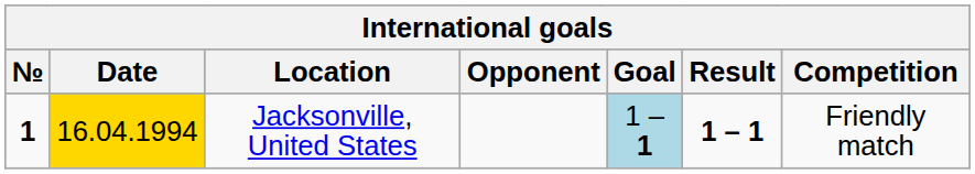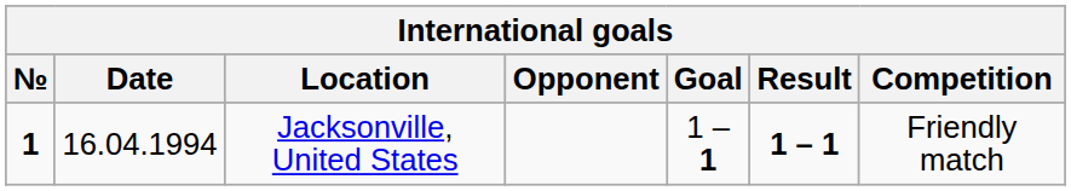Jacksonville, United States | Date: gold background -> no background
Jacksonville, United States | Goal: lightblue background -> no background
